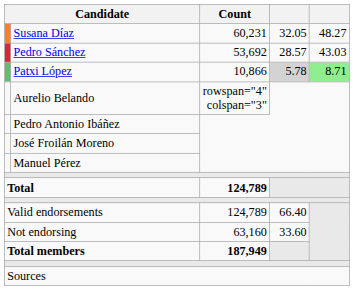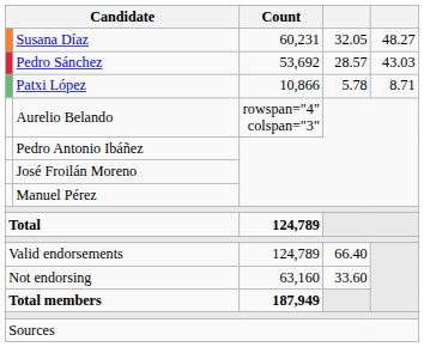Patxi López | column 4: lightgrey background -> no background
Patxi López | column 5: lightgreen background -> no background
